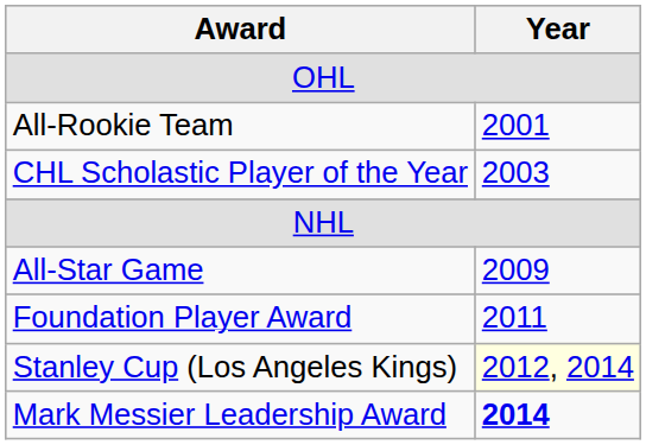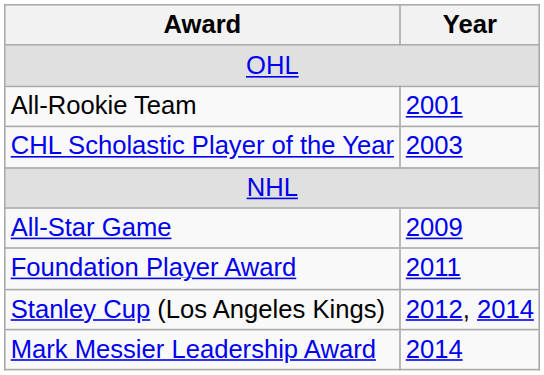Stanley Cup (Los Angeles Kings) | Year: lightyellow background -> no background
Mark Messier Leadership Award | Year: bold -> normal
